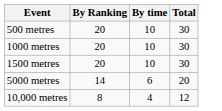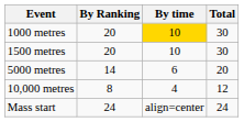- row: 500 metres | 20 | 10 | 30
1000 metres | By time: no background -> gold background
+ row: Mass start | 24 | align=center | 24
